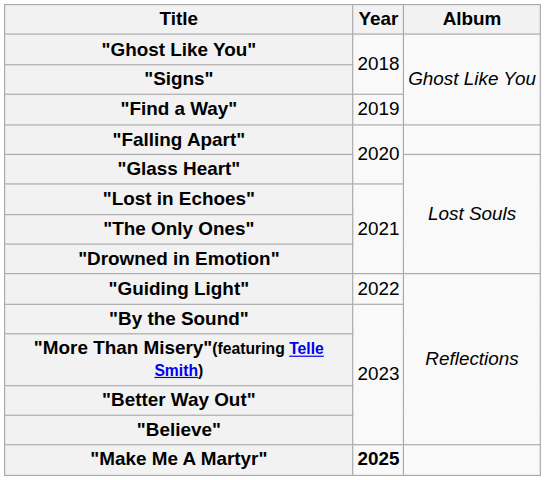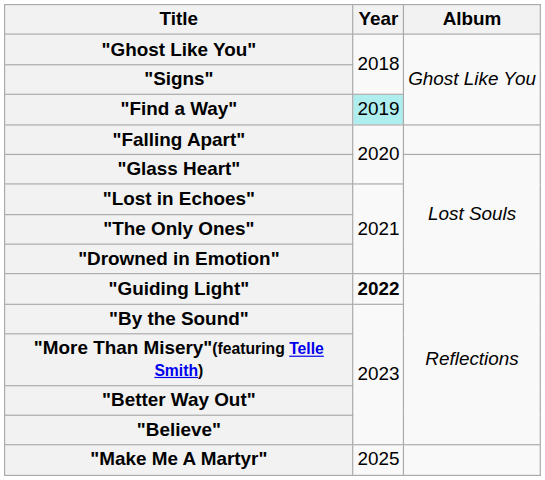"Find a Way" | Year: no background -> paleturquoise background
"Guiding Light" | Year: normal -> bold
"Make Me A Martyr" | Year: bold -> normal
